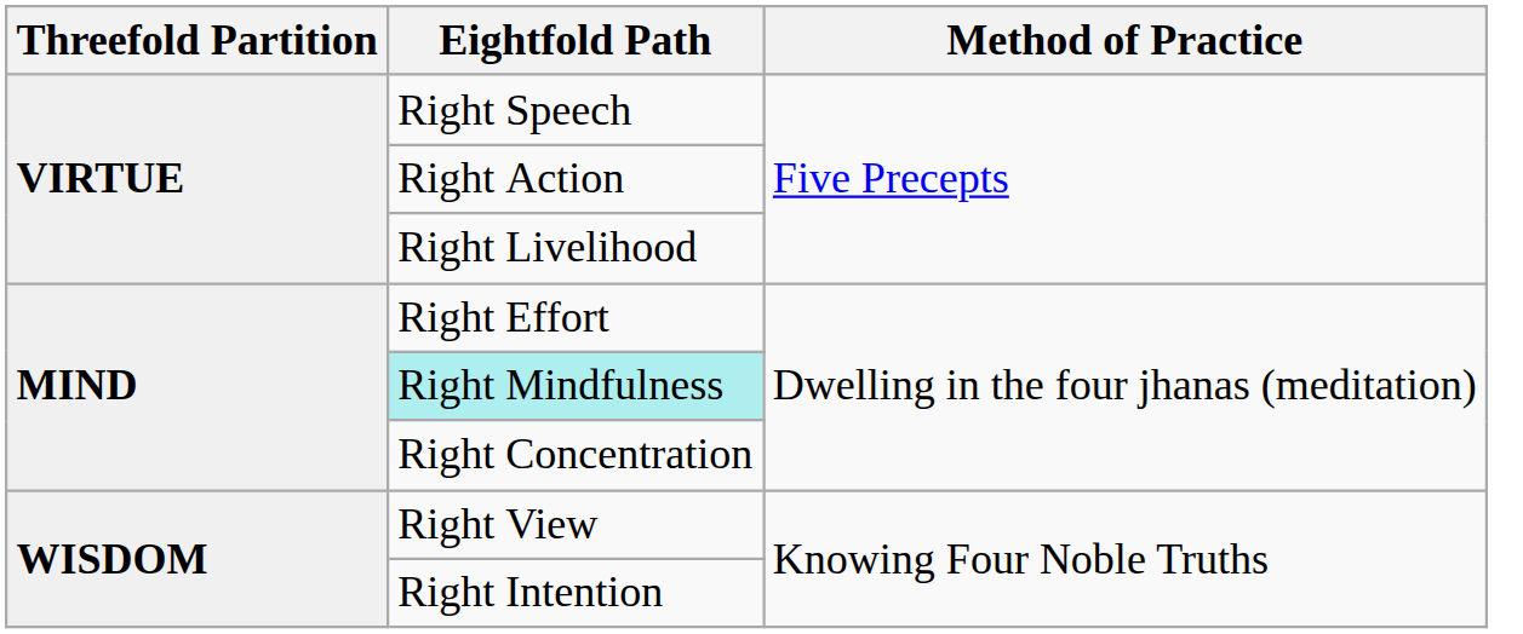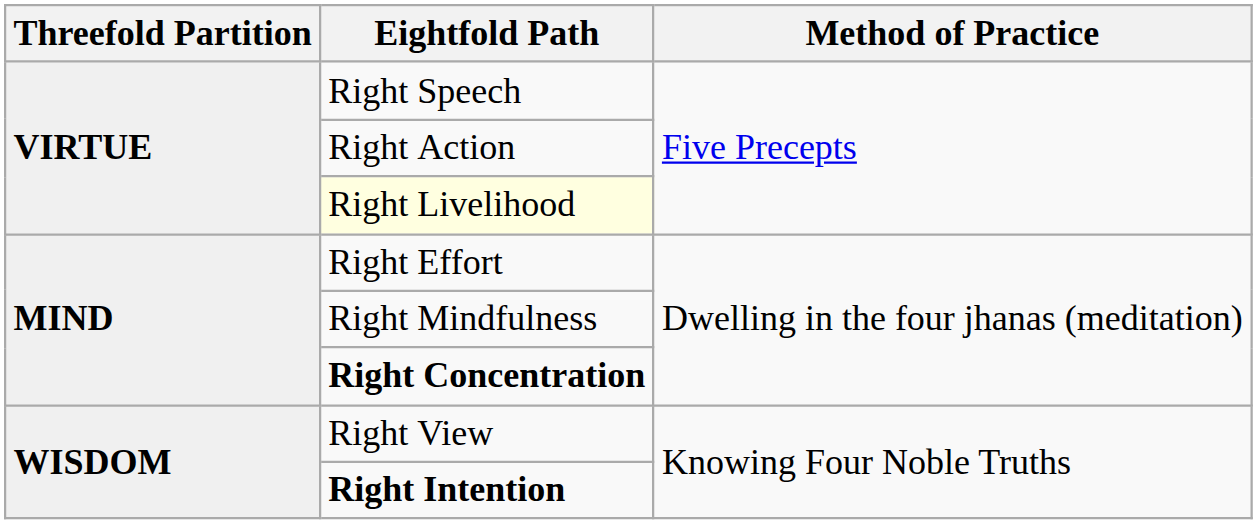Right Livelihood | Eightfold Path: no background -> lightyellow background
Right Mindfulness | Eightfold Path: paleturquoise background -> no background
Right Concentration | Eightfold Path: normal -> bold
Right Intention | Eightfold Path: normal -> bold
